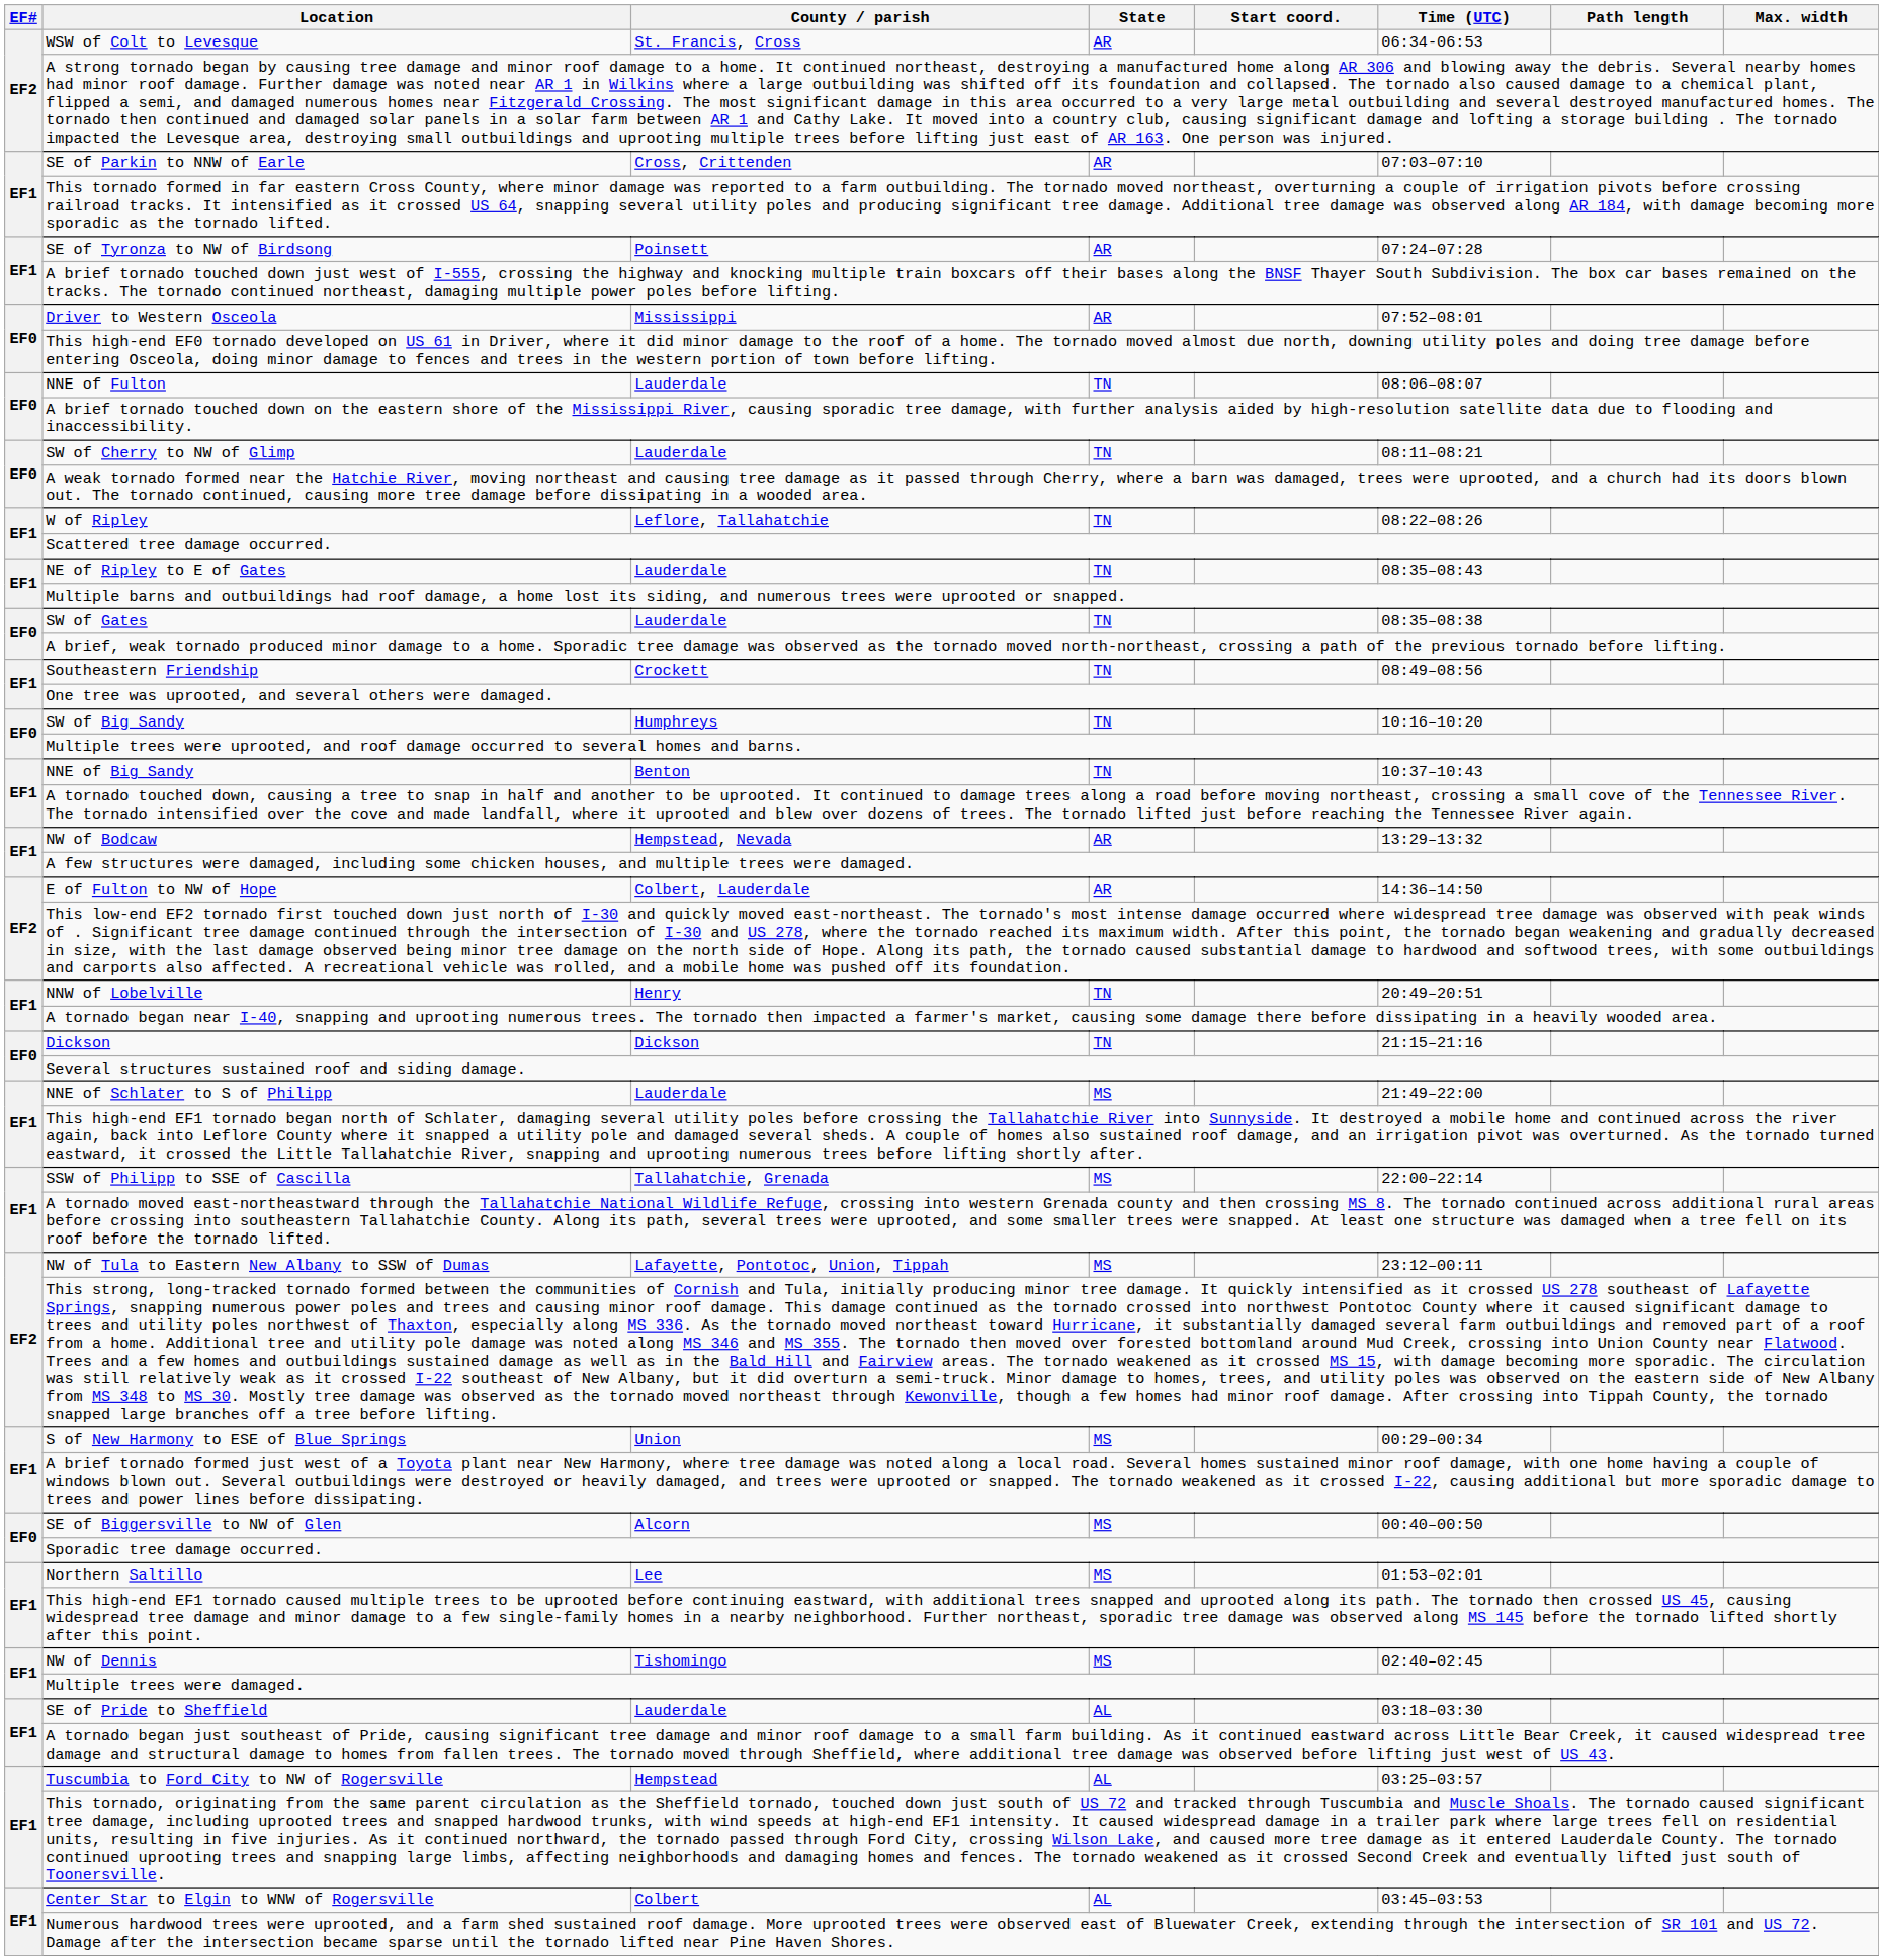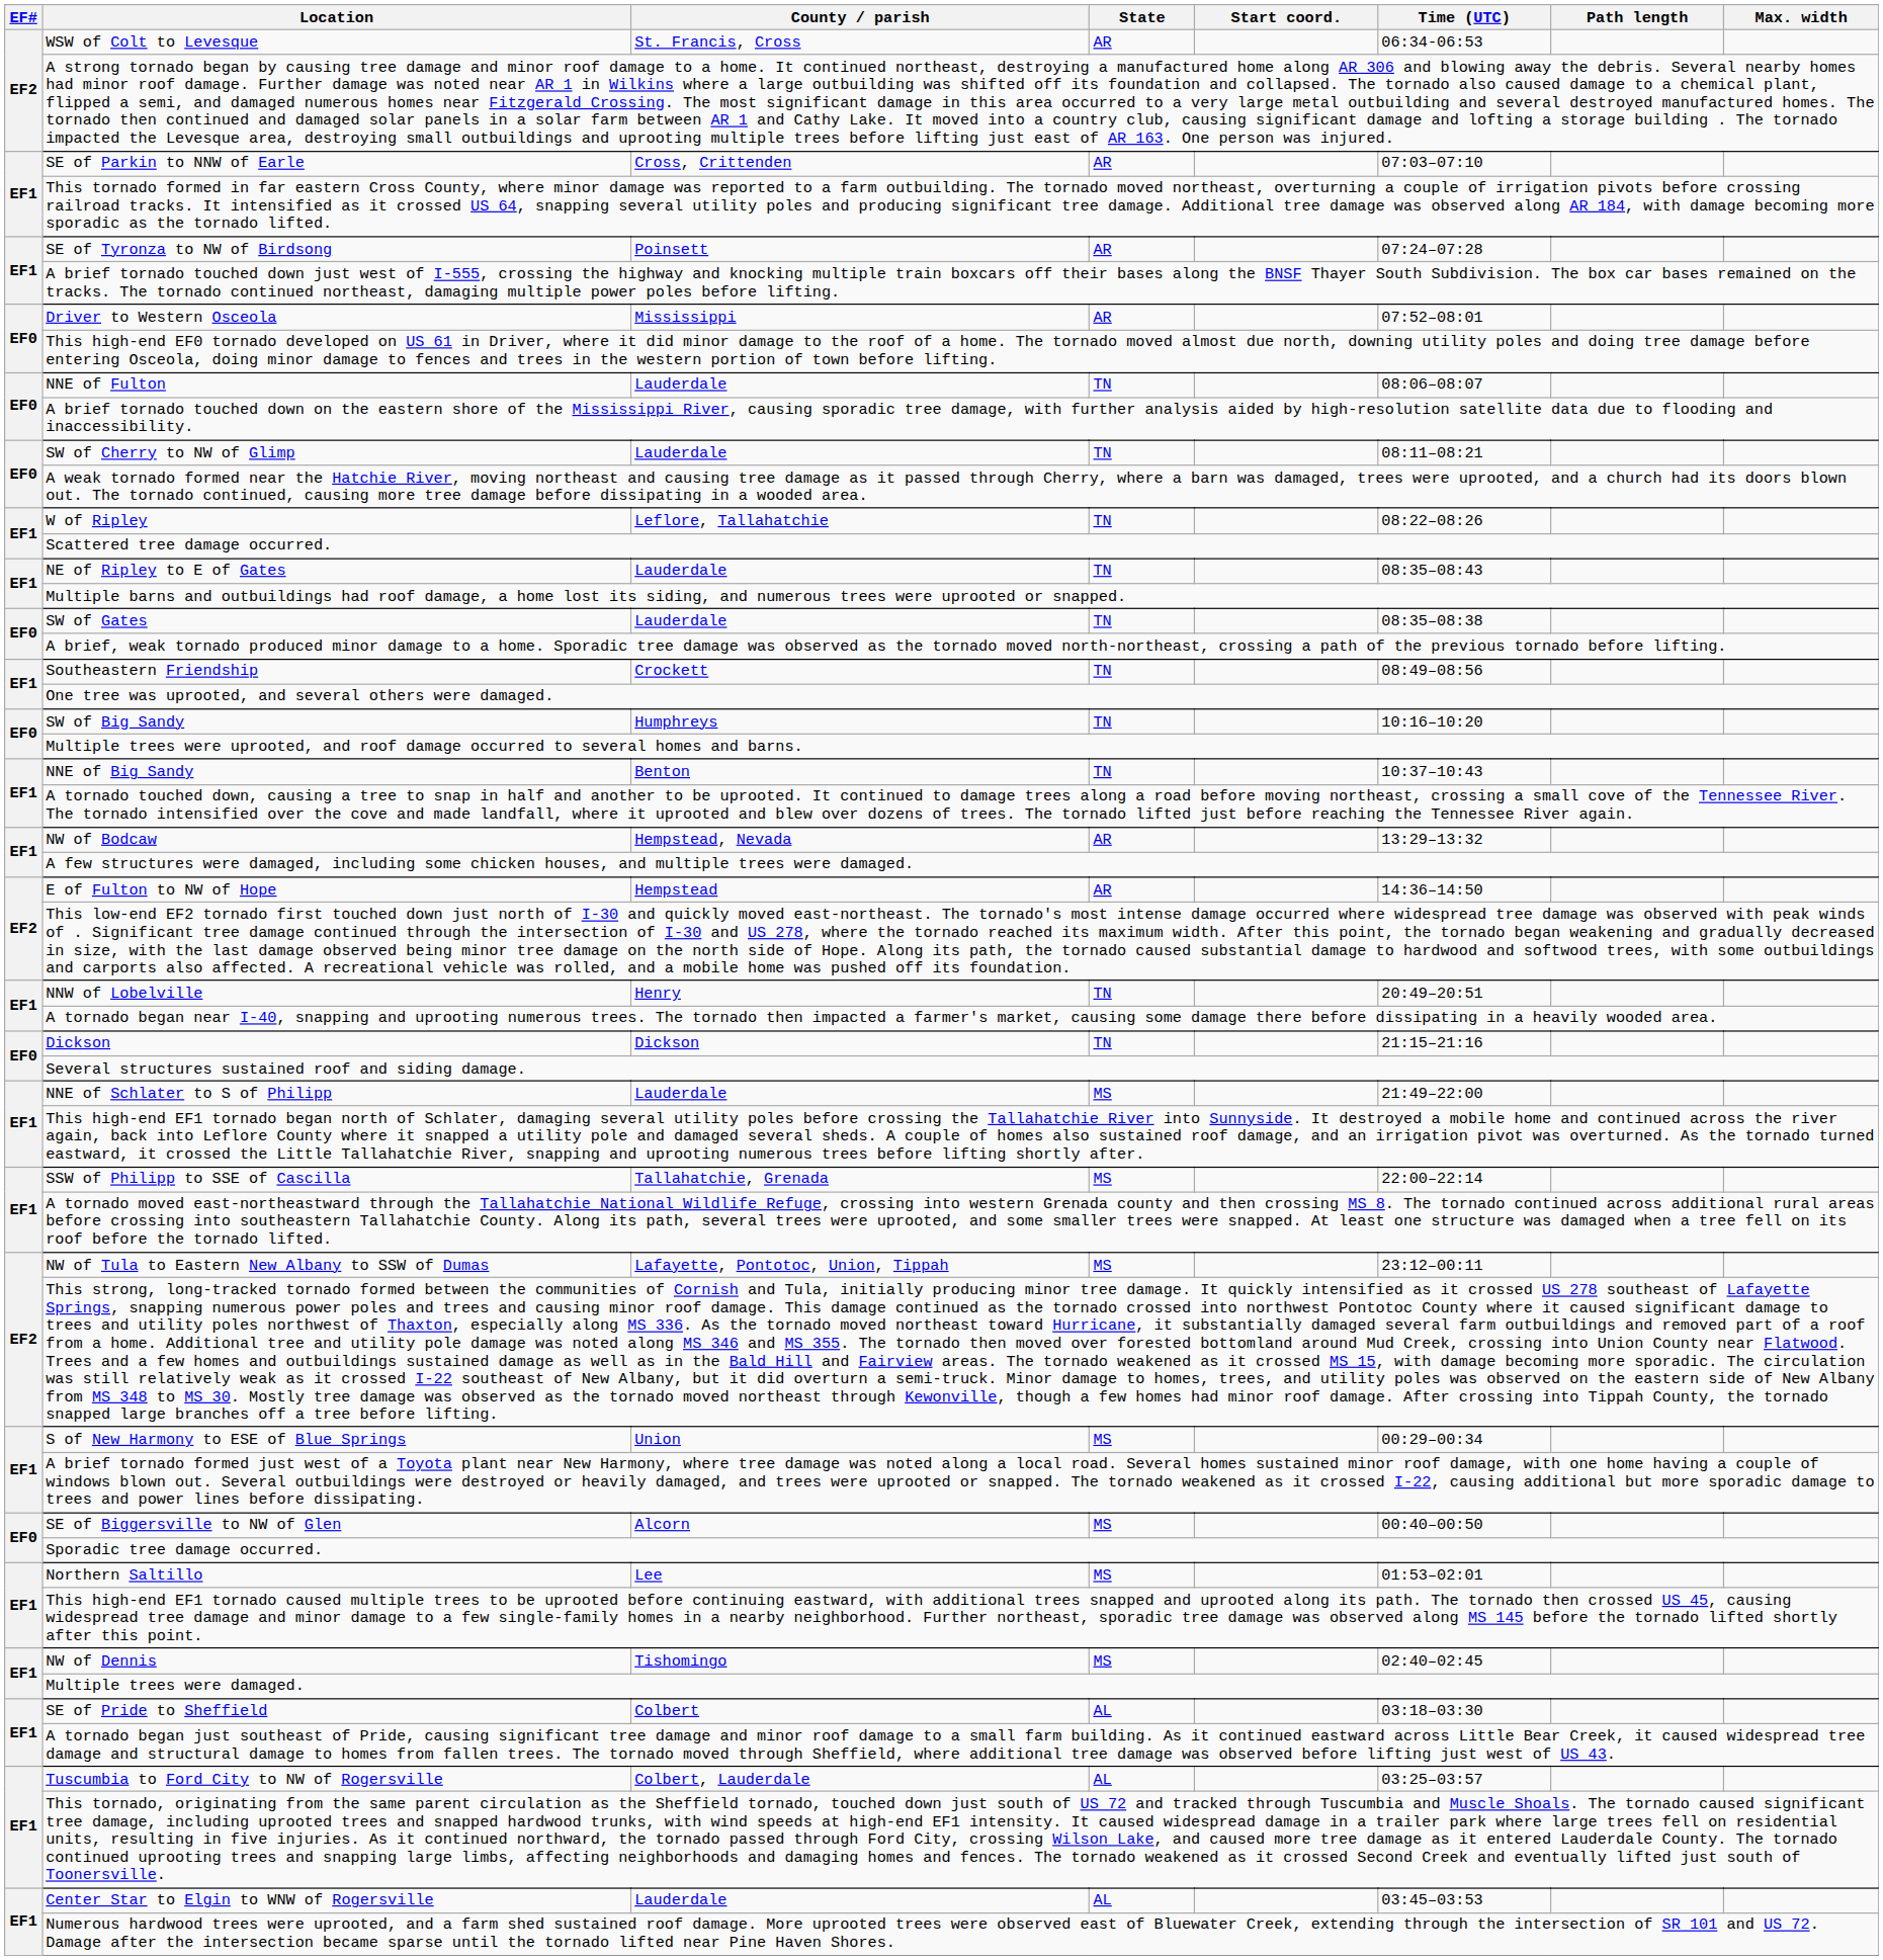E of Fulton to NW of Hope | County / parish: Colbert, Lauderdale -> Hempstead
SE of Pride to Sheffield | County / parish: Lauderdale -> Colbert
Tuscumbia to Ford City to NW of Rogersville | County / parish: Hempstead -> Colbert, Lauderdale
Center Star to Elgin to WNW of Rogersville | County / parish: Colbert -> Lauderdale
